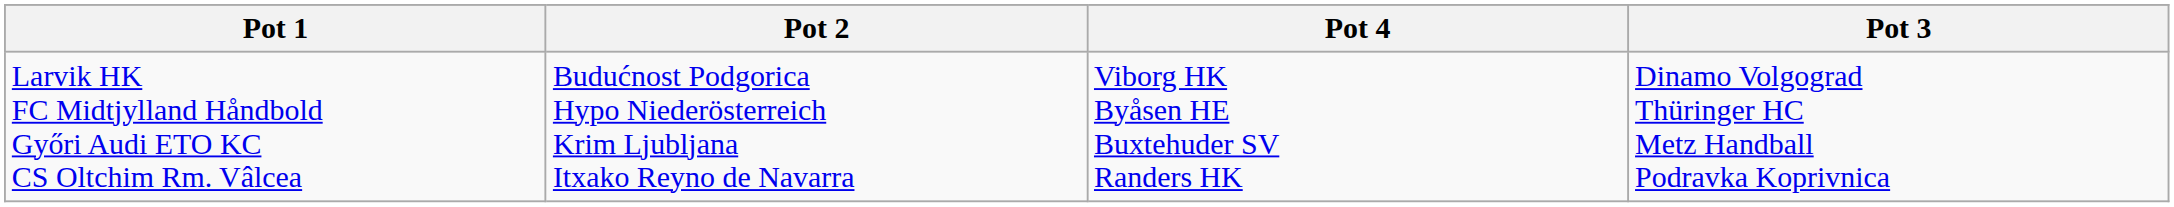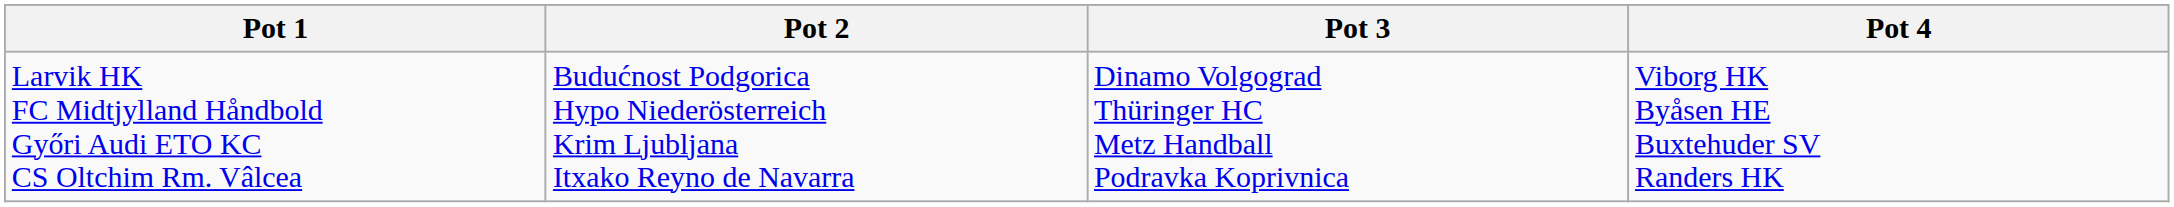columns swapped: Pot 3 <-> Pot 4
